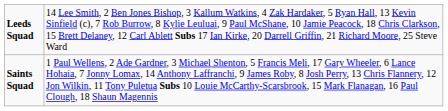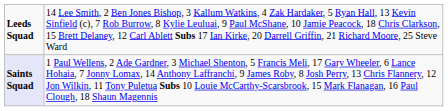Saints Squad | column 1: no background -> lavender background
